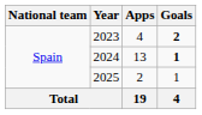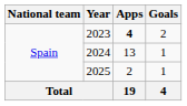2023 | Apps: normal -> bold
2023 | Goals: bold -> normal
2024 | Goals: bold -> normal
